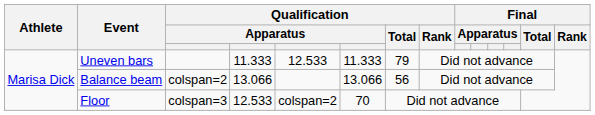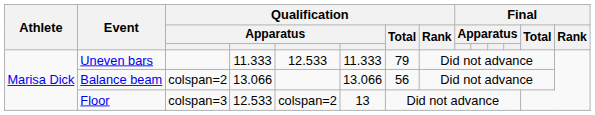Floor | column 6: 70 -> 13
